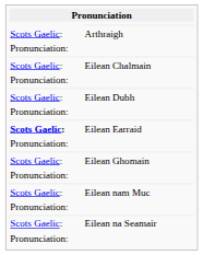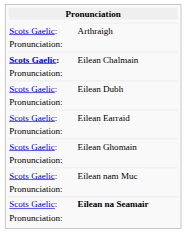Eilean Chalmain | column 1: normal -> bold
Eilean Earraid | column 1: bold -> normal
Eilean na Seamair | column 2: normal -> bold
